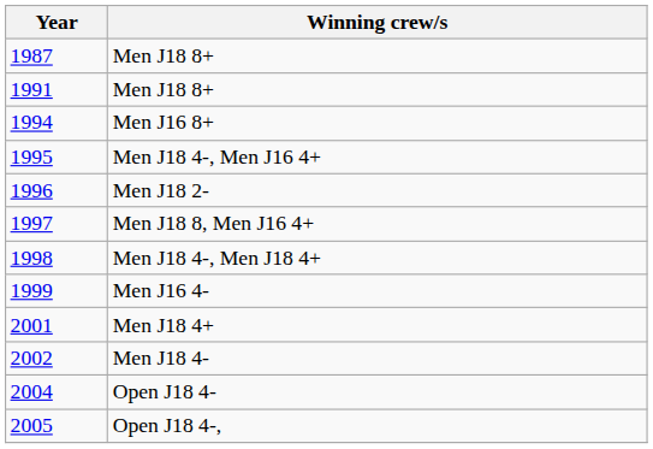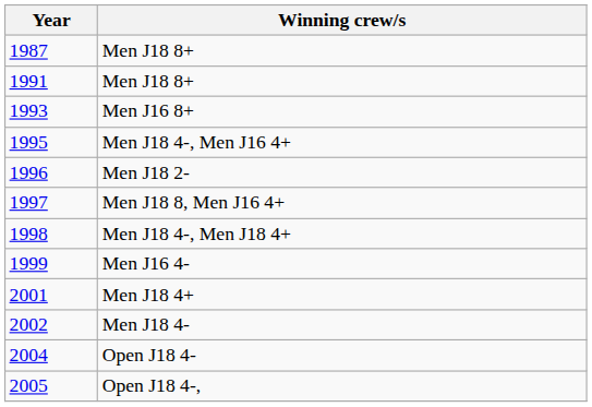row 4 | Year: 1994 -> 1993
